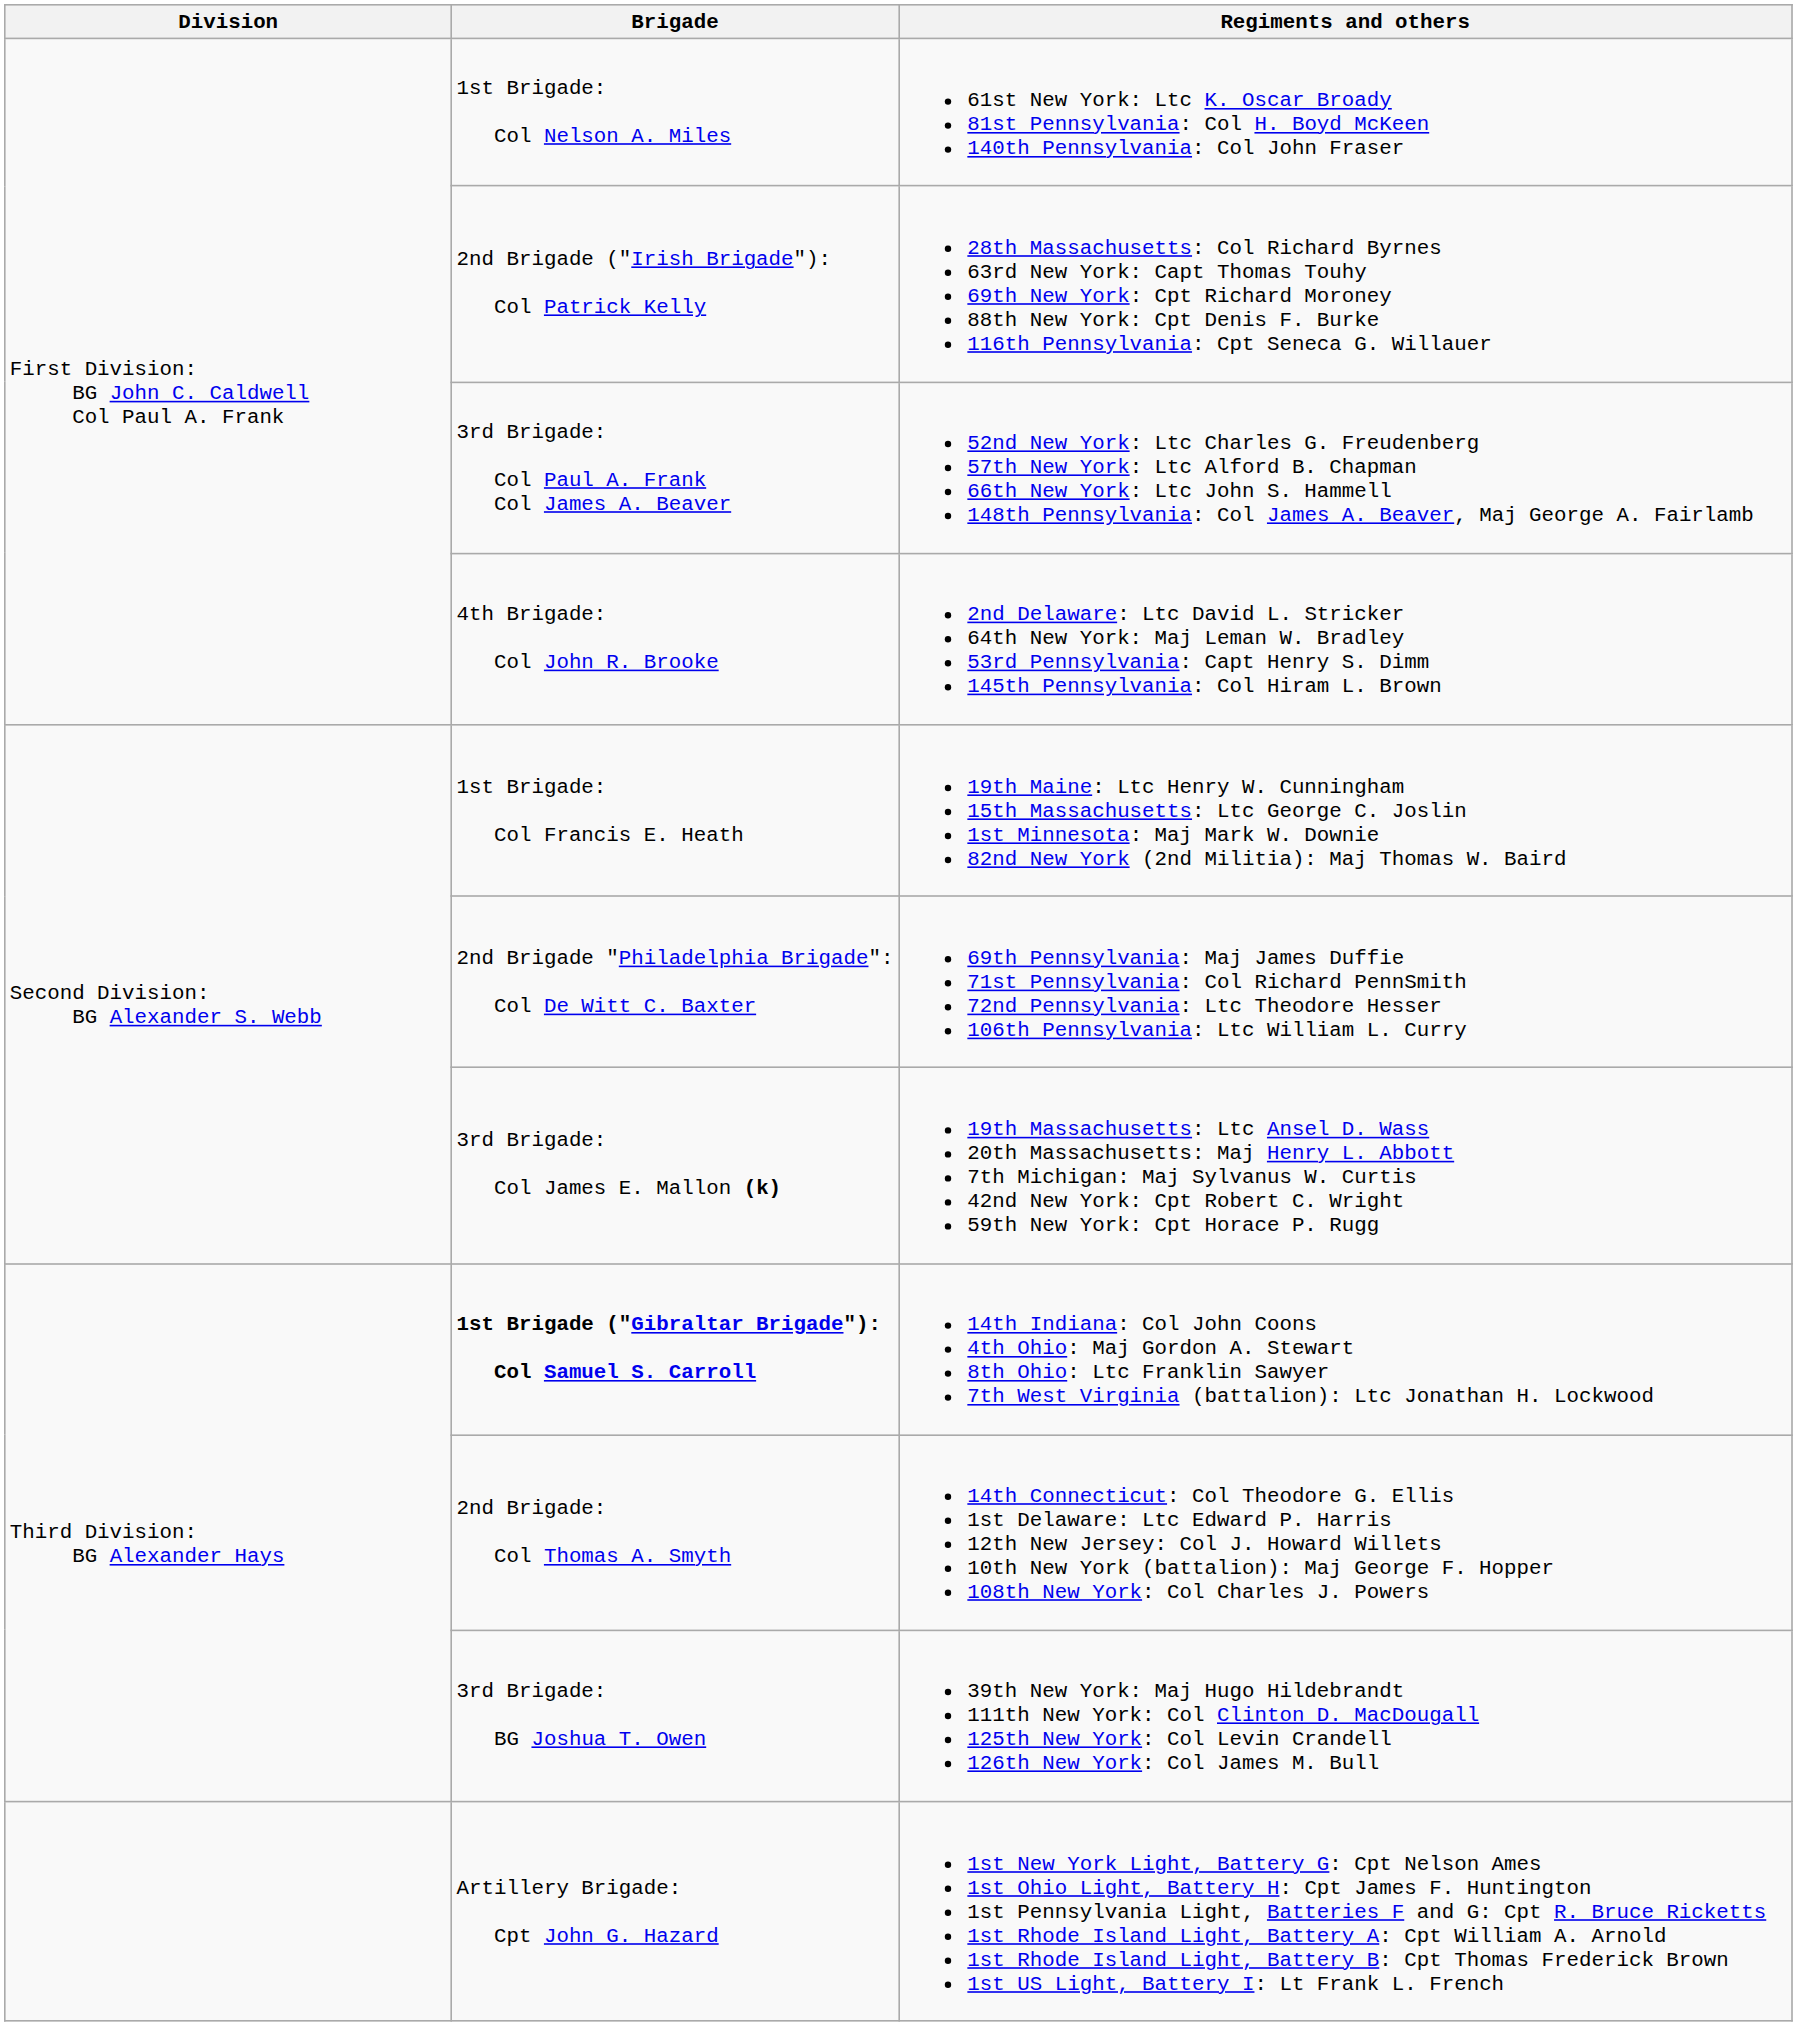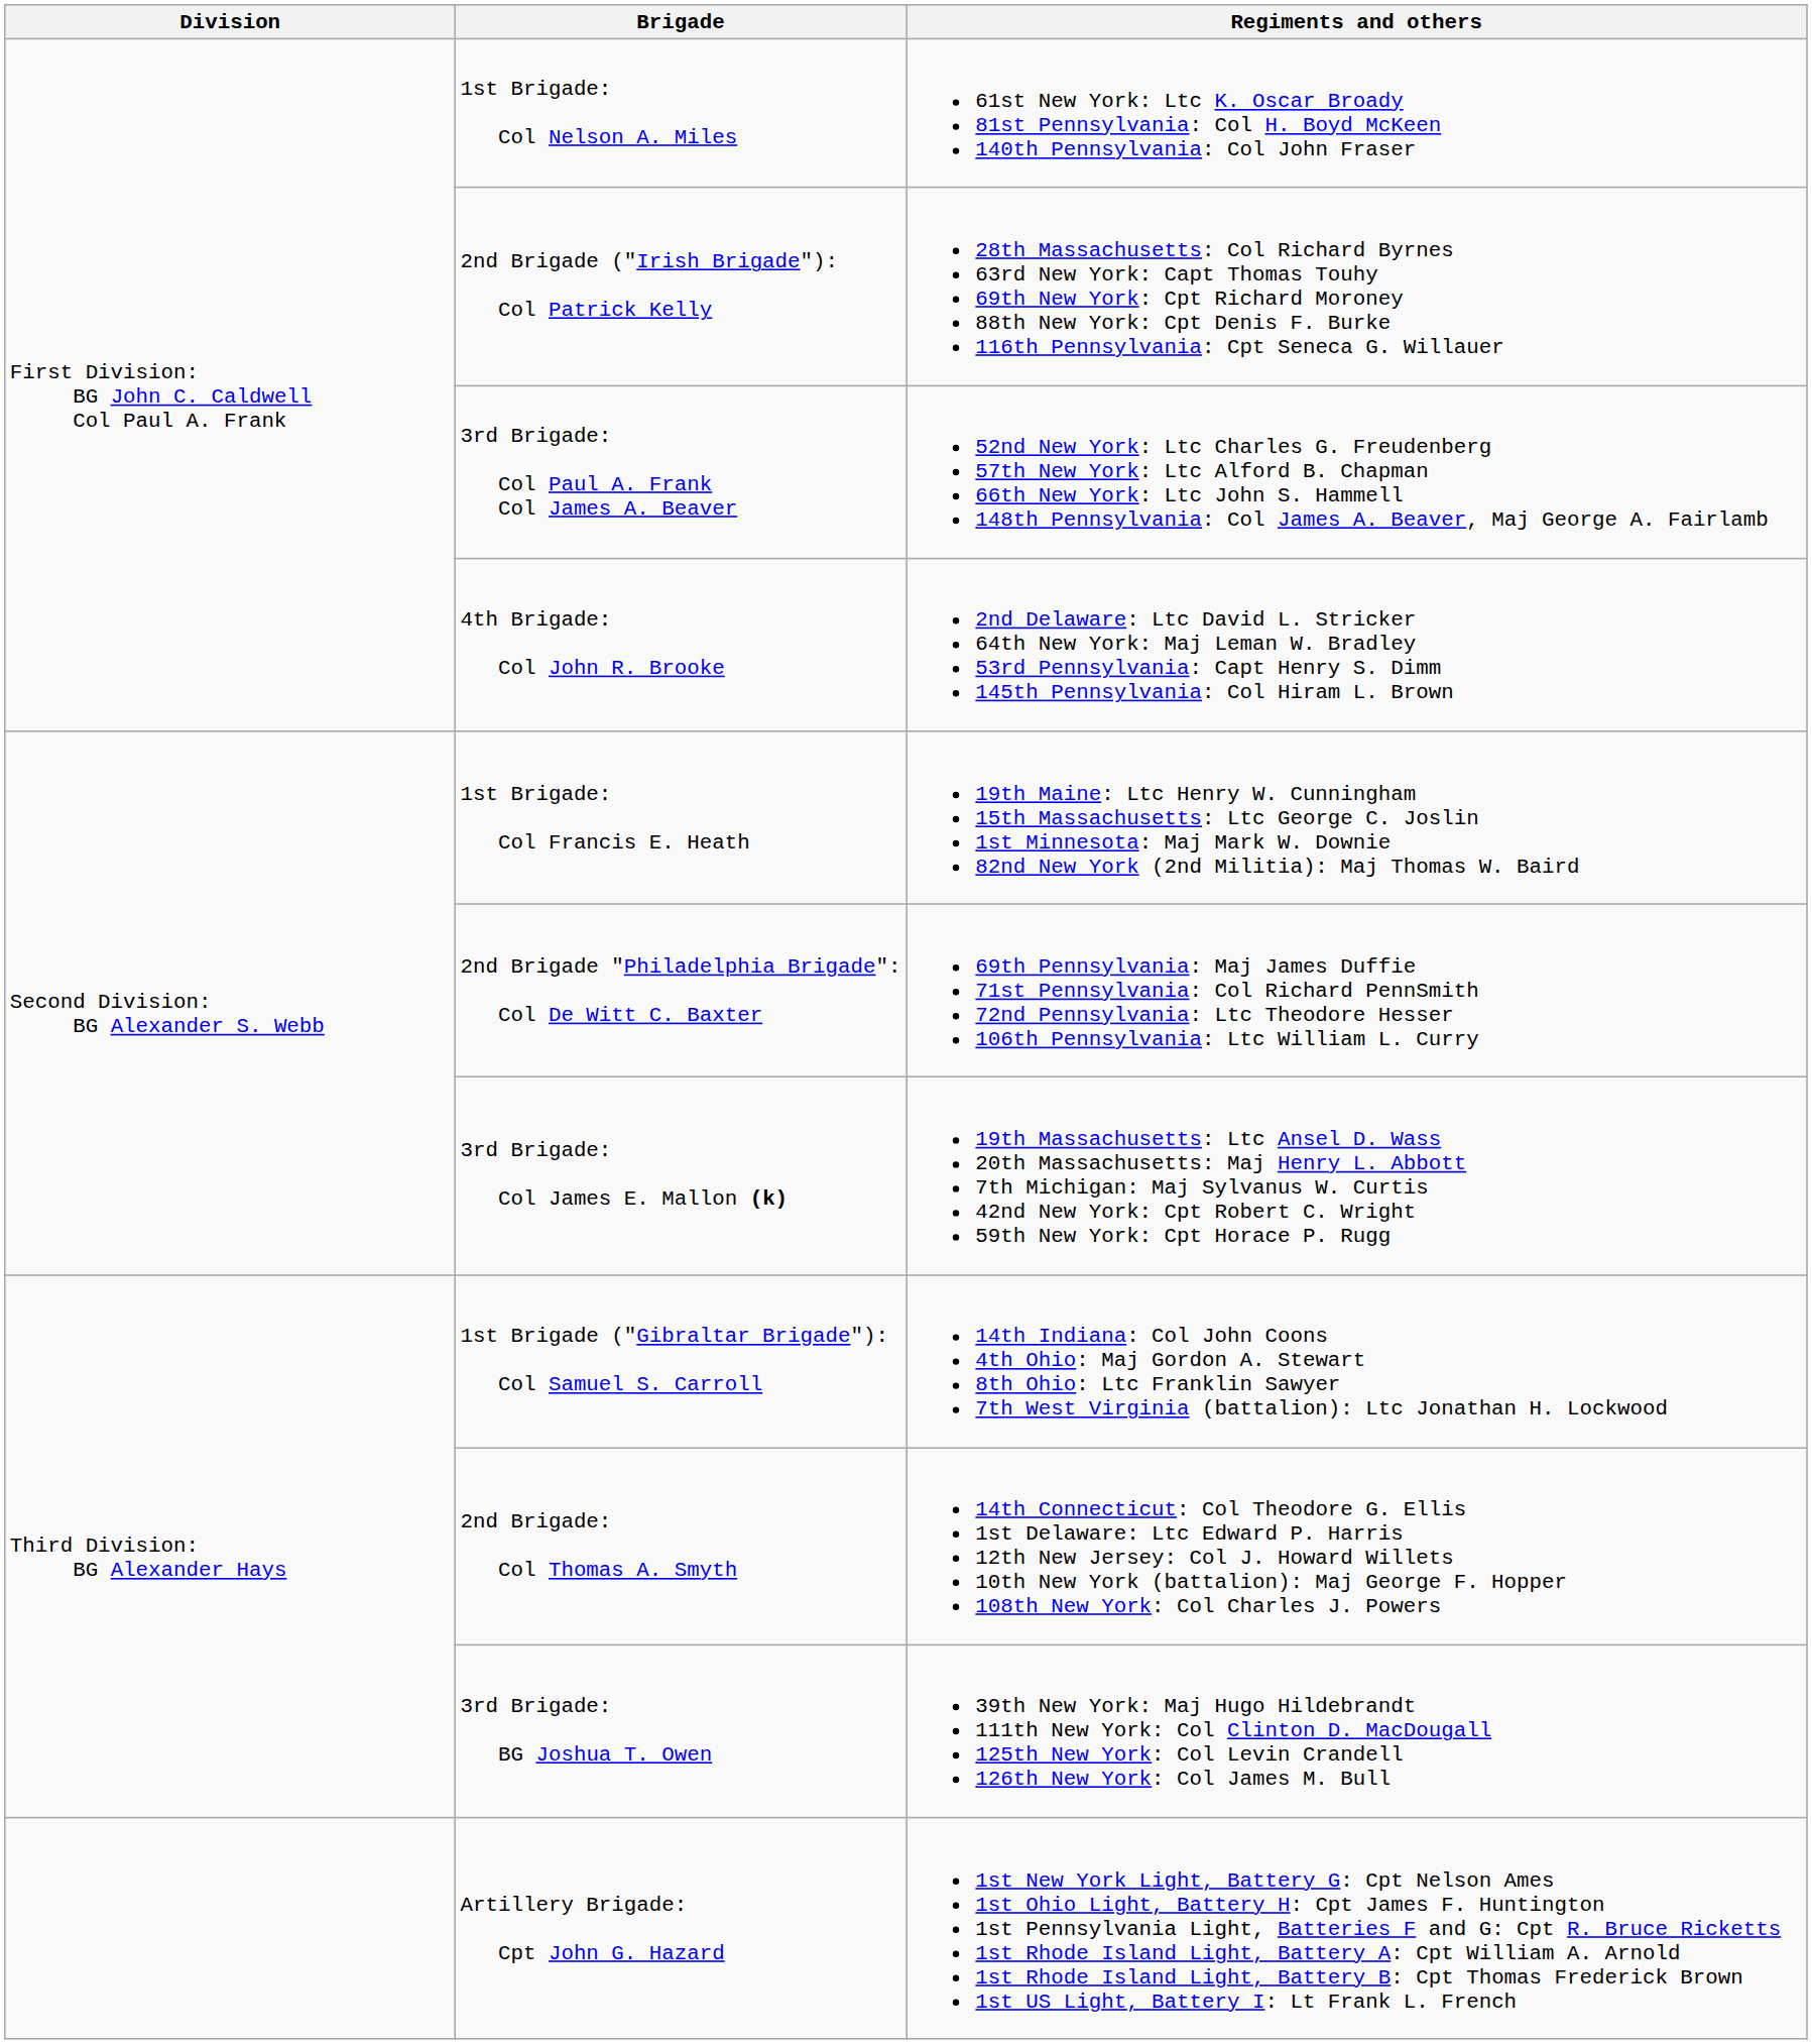1st Brigade ("Gibraltar Brigade"): Col Samuel S. Carroll | Brigade: bold -> normal
